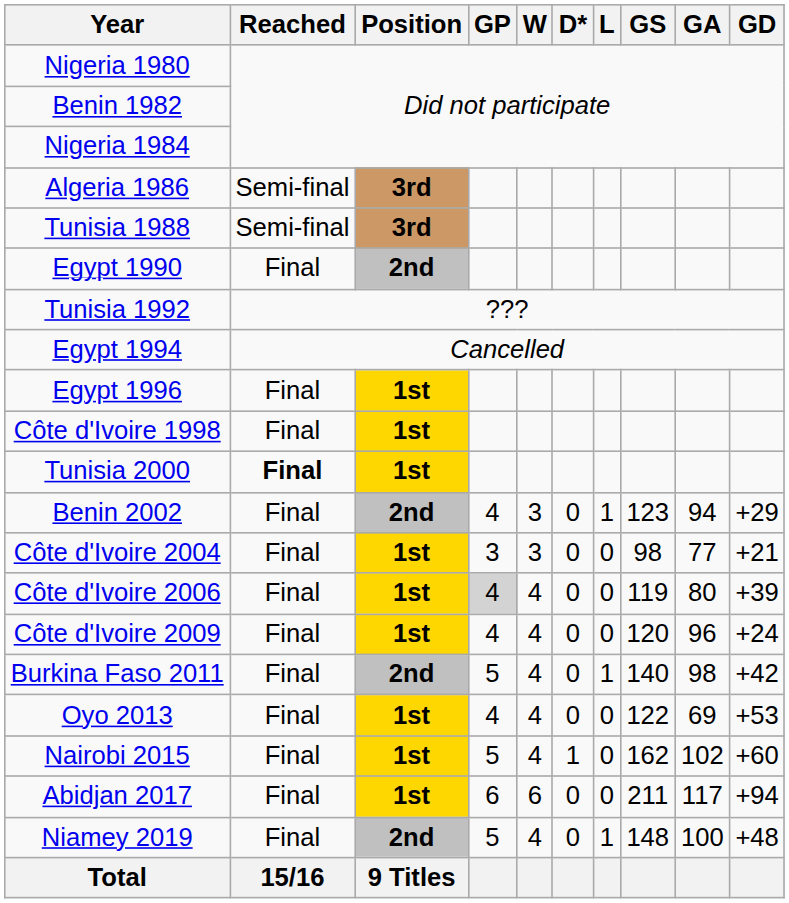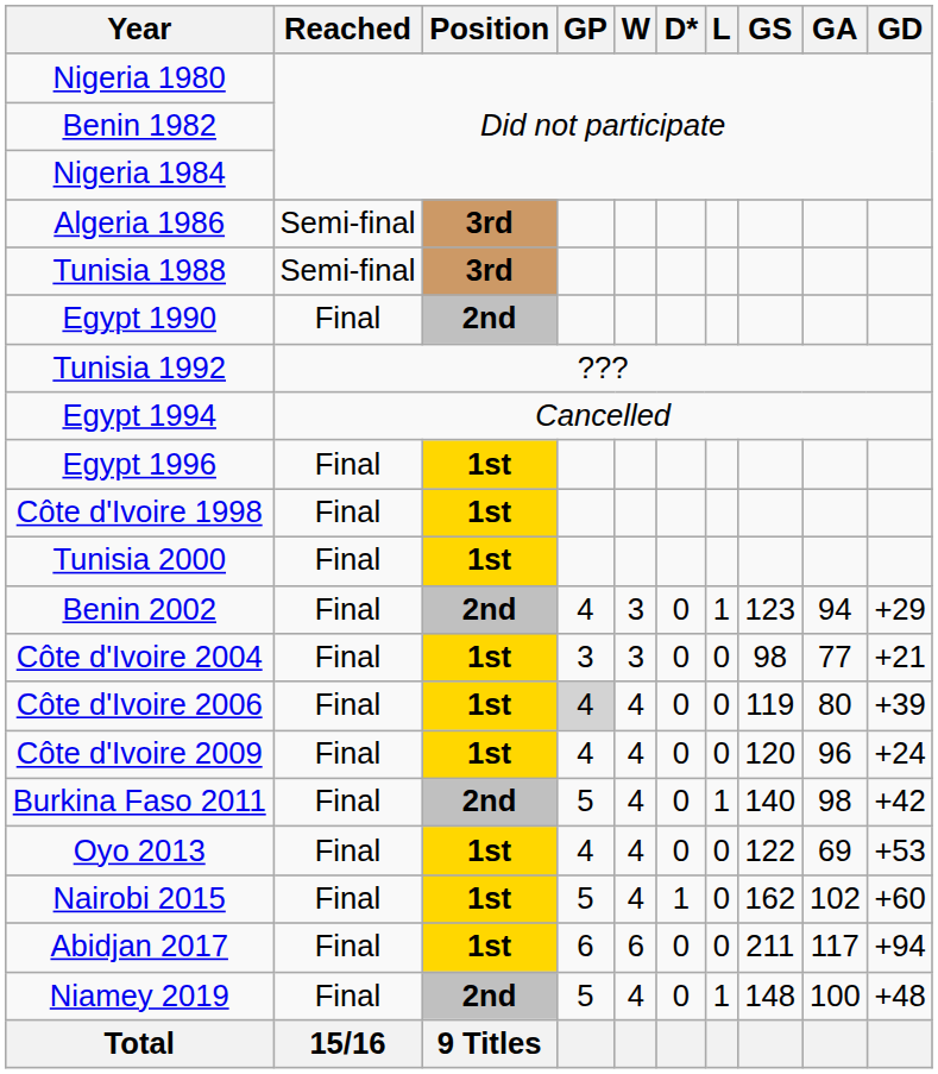Tunisia 2000 | Reached: bold -> normal
